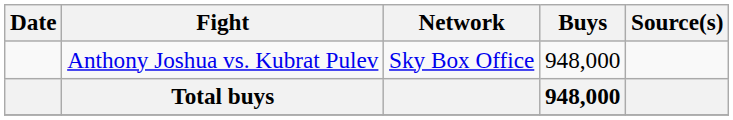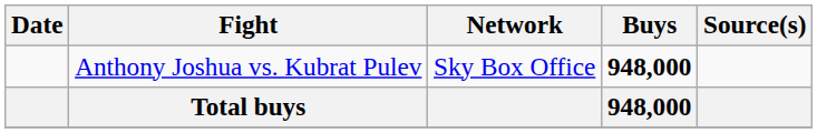Anthony Joshua vs. Kubrat Pulev | Buys: normal -> bold
